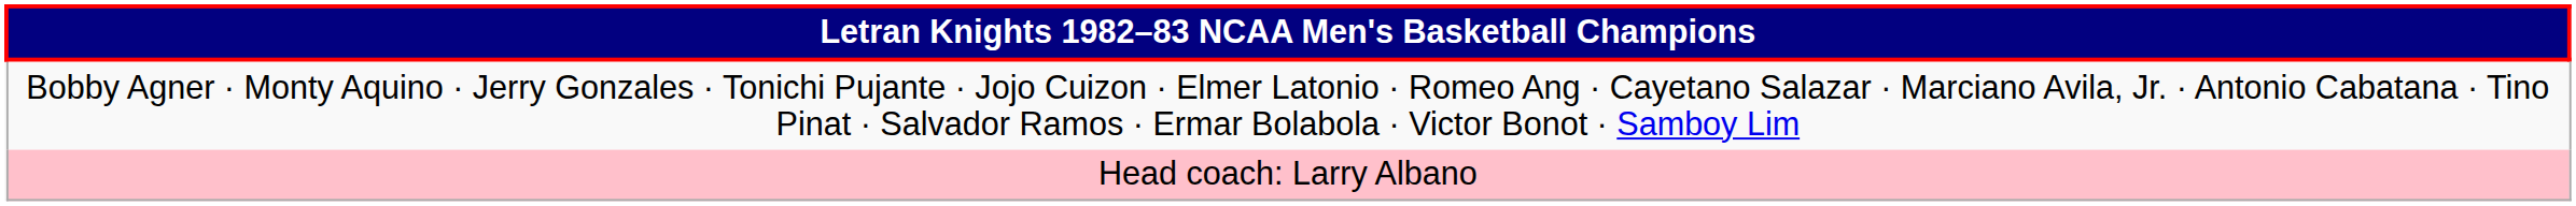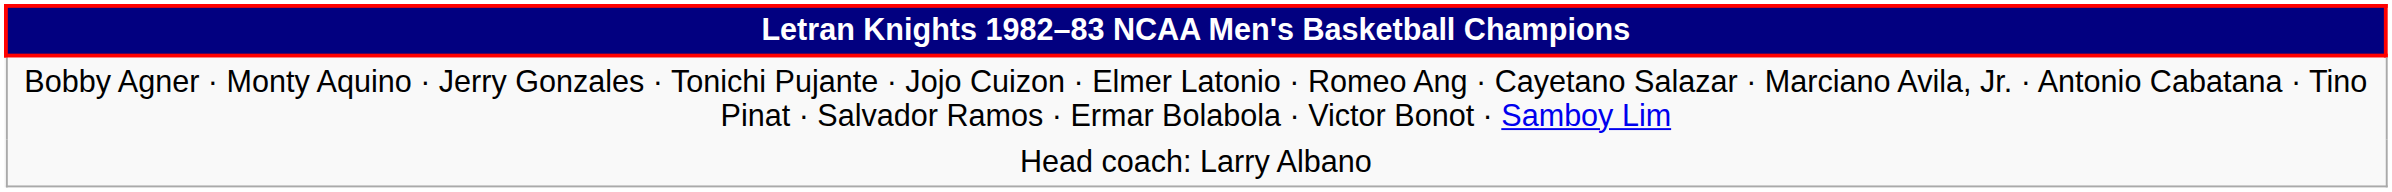row 3 | column 1: pink background -> no background
